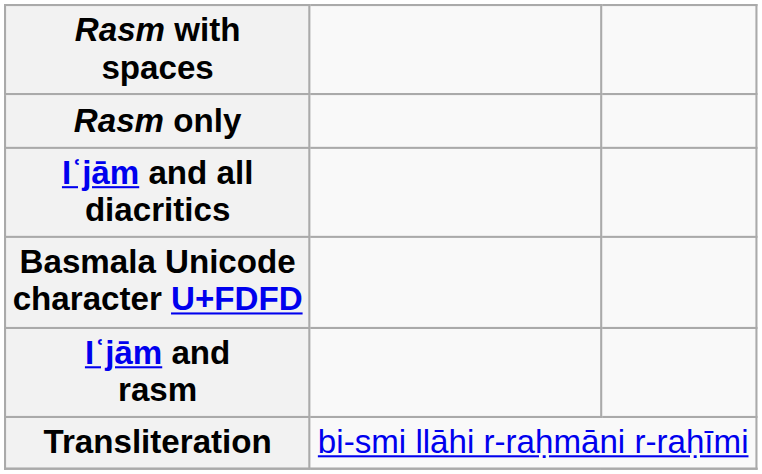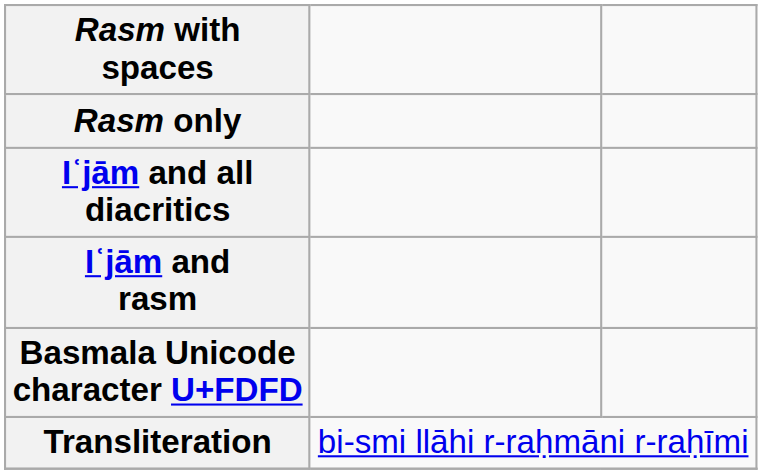rows swapped: Iʿjām and rasm <-> Basmala Unicode character U+FDFD
